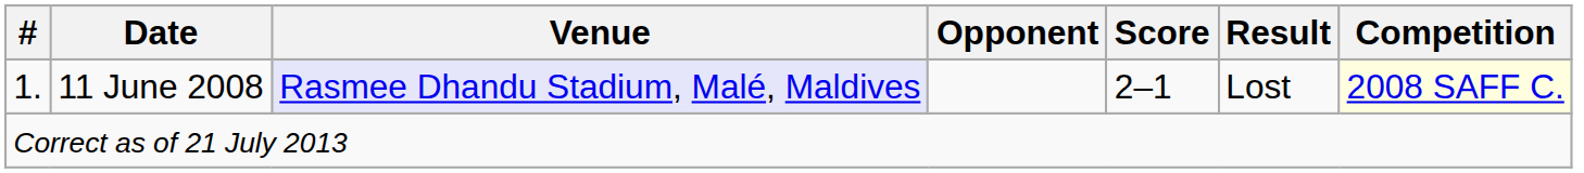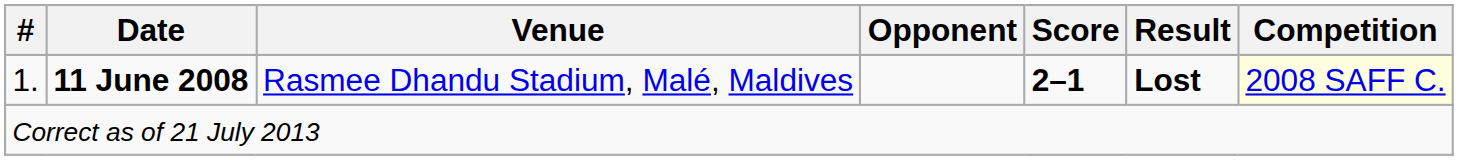1. | Date: normal -> bold
1. | Venue: lavender background -> no background
1. | Score: normal -> bold
1. | Result: normal -> bold
